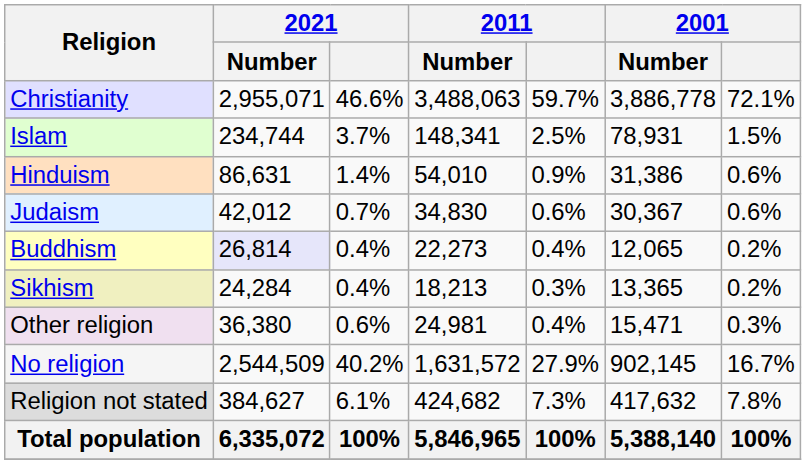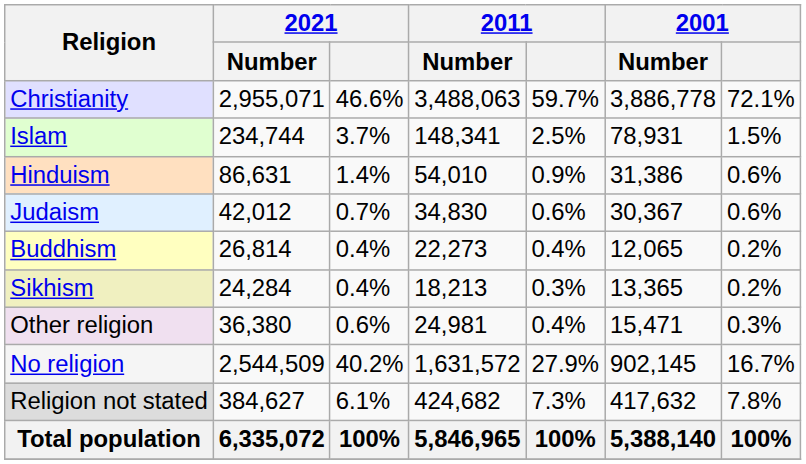Buddhism | 2021 / Number: lavender background -> no background
